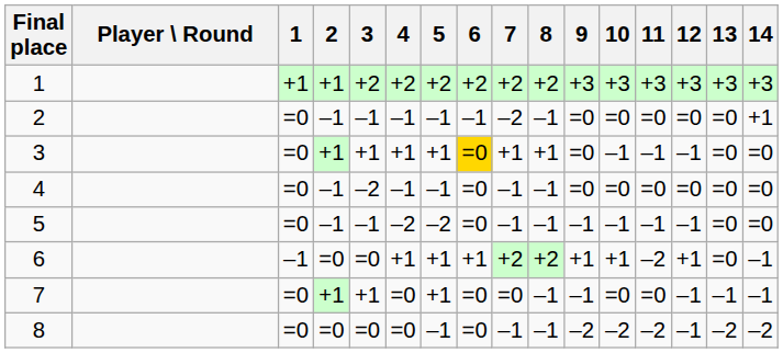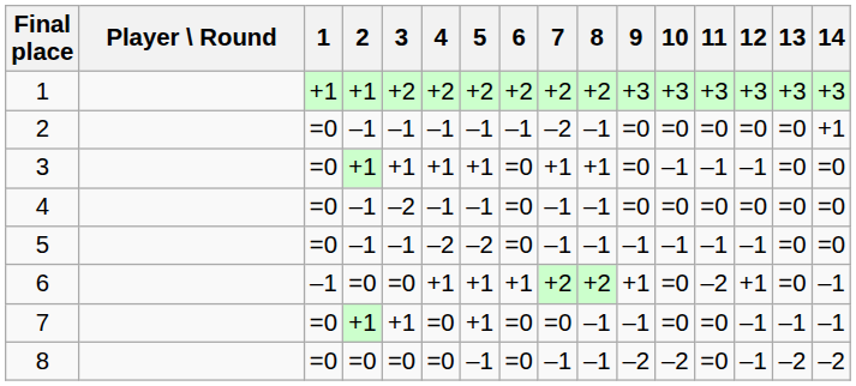row 4 | 6: gold background -> no background
row 7 | 10: +1 -> =0
row 9 | 11: –2 -> =0
